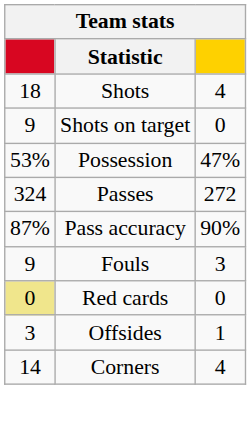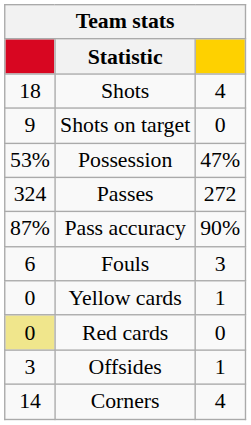Fouls | column 1: 9 -> 6
+ row: 0 | Yellow cards | 1
